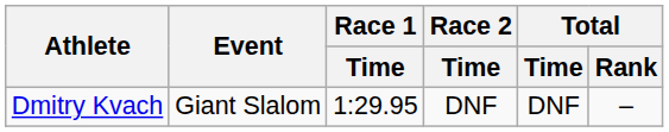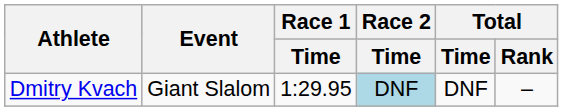Dmitry Kvach | Race 2 / Time: no background -> lightblue background
